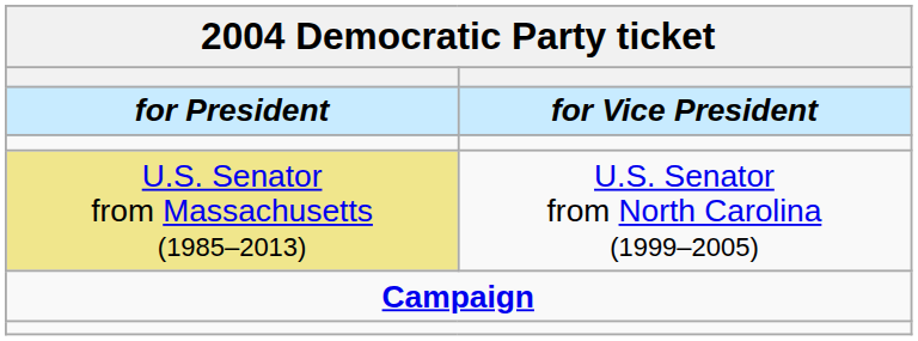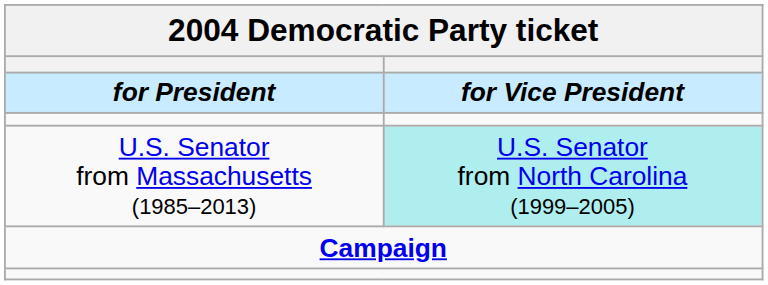U.S. Senator from Massachusetts (1985–2013) | column 1: khaki background -> no background
U.S. Senator from Massachusetts (1985–2013) | column 2: no background -> paleturquoise background
